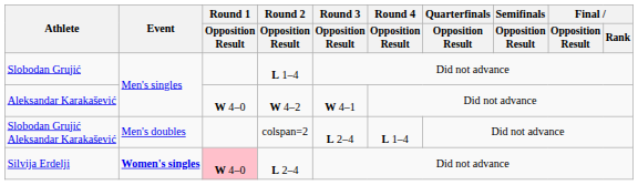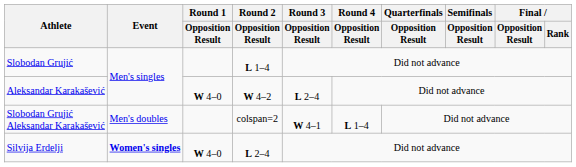Aleksandar Karakašević | Round 3 / Opposition Result: W 4–1 -> L 2–4
Slobodan Grujić Aleksandar Karakašević | Round 3 / Opposition Result: L 2–4 -> W 4–1
Silvija Erdelji | Round 1 / Opposition Result: pink background -> no background
